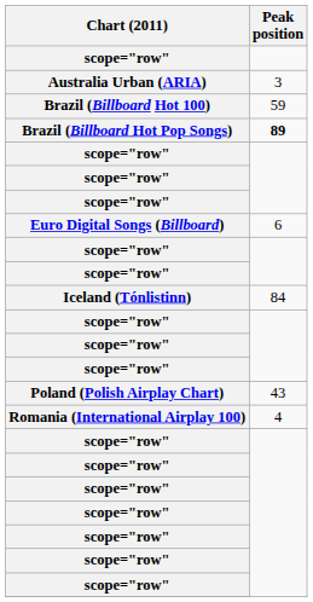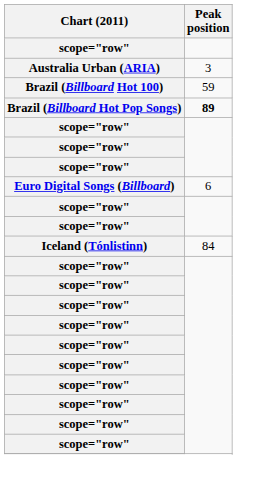- row: Poland (Polish Airplay Chart) | 43
- row: Romania (International Airplay 100) | 4
